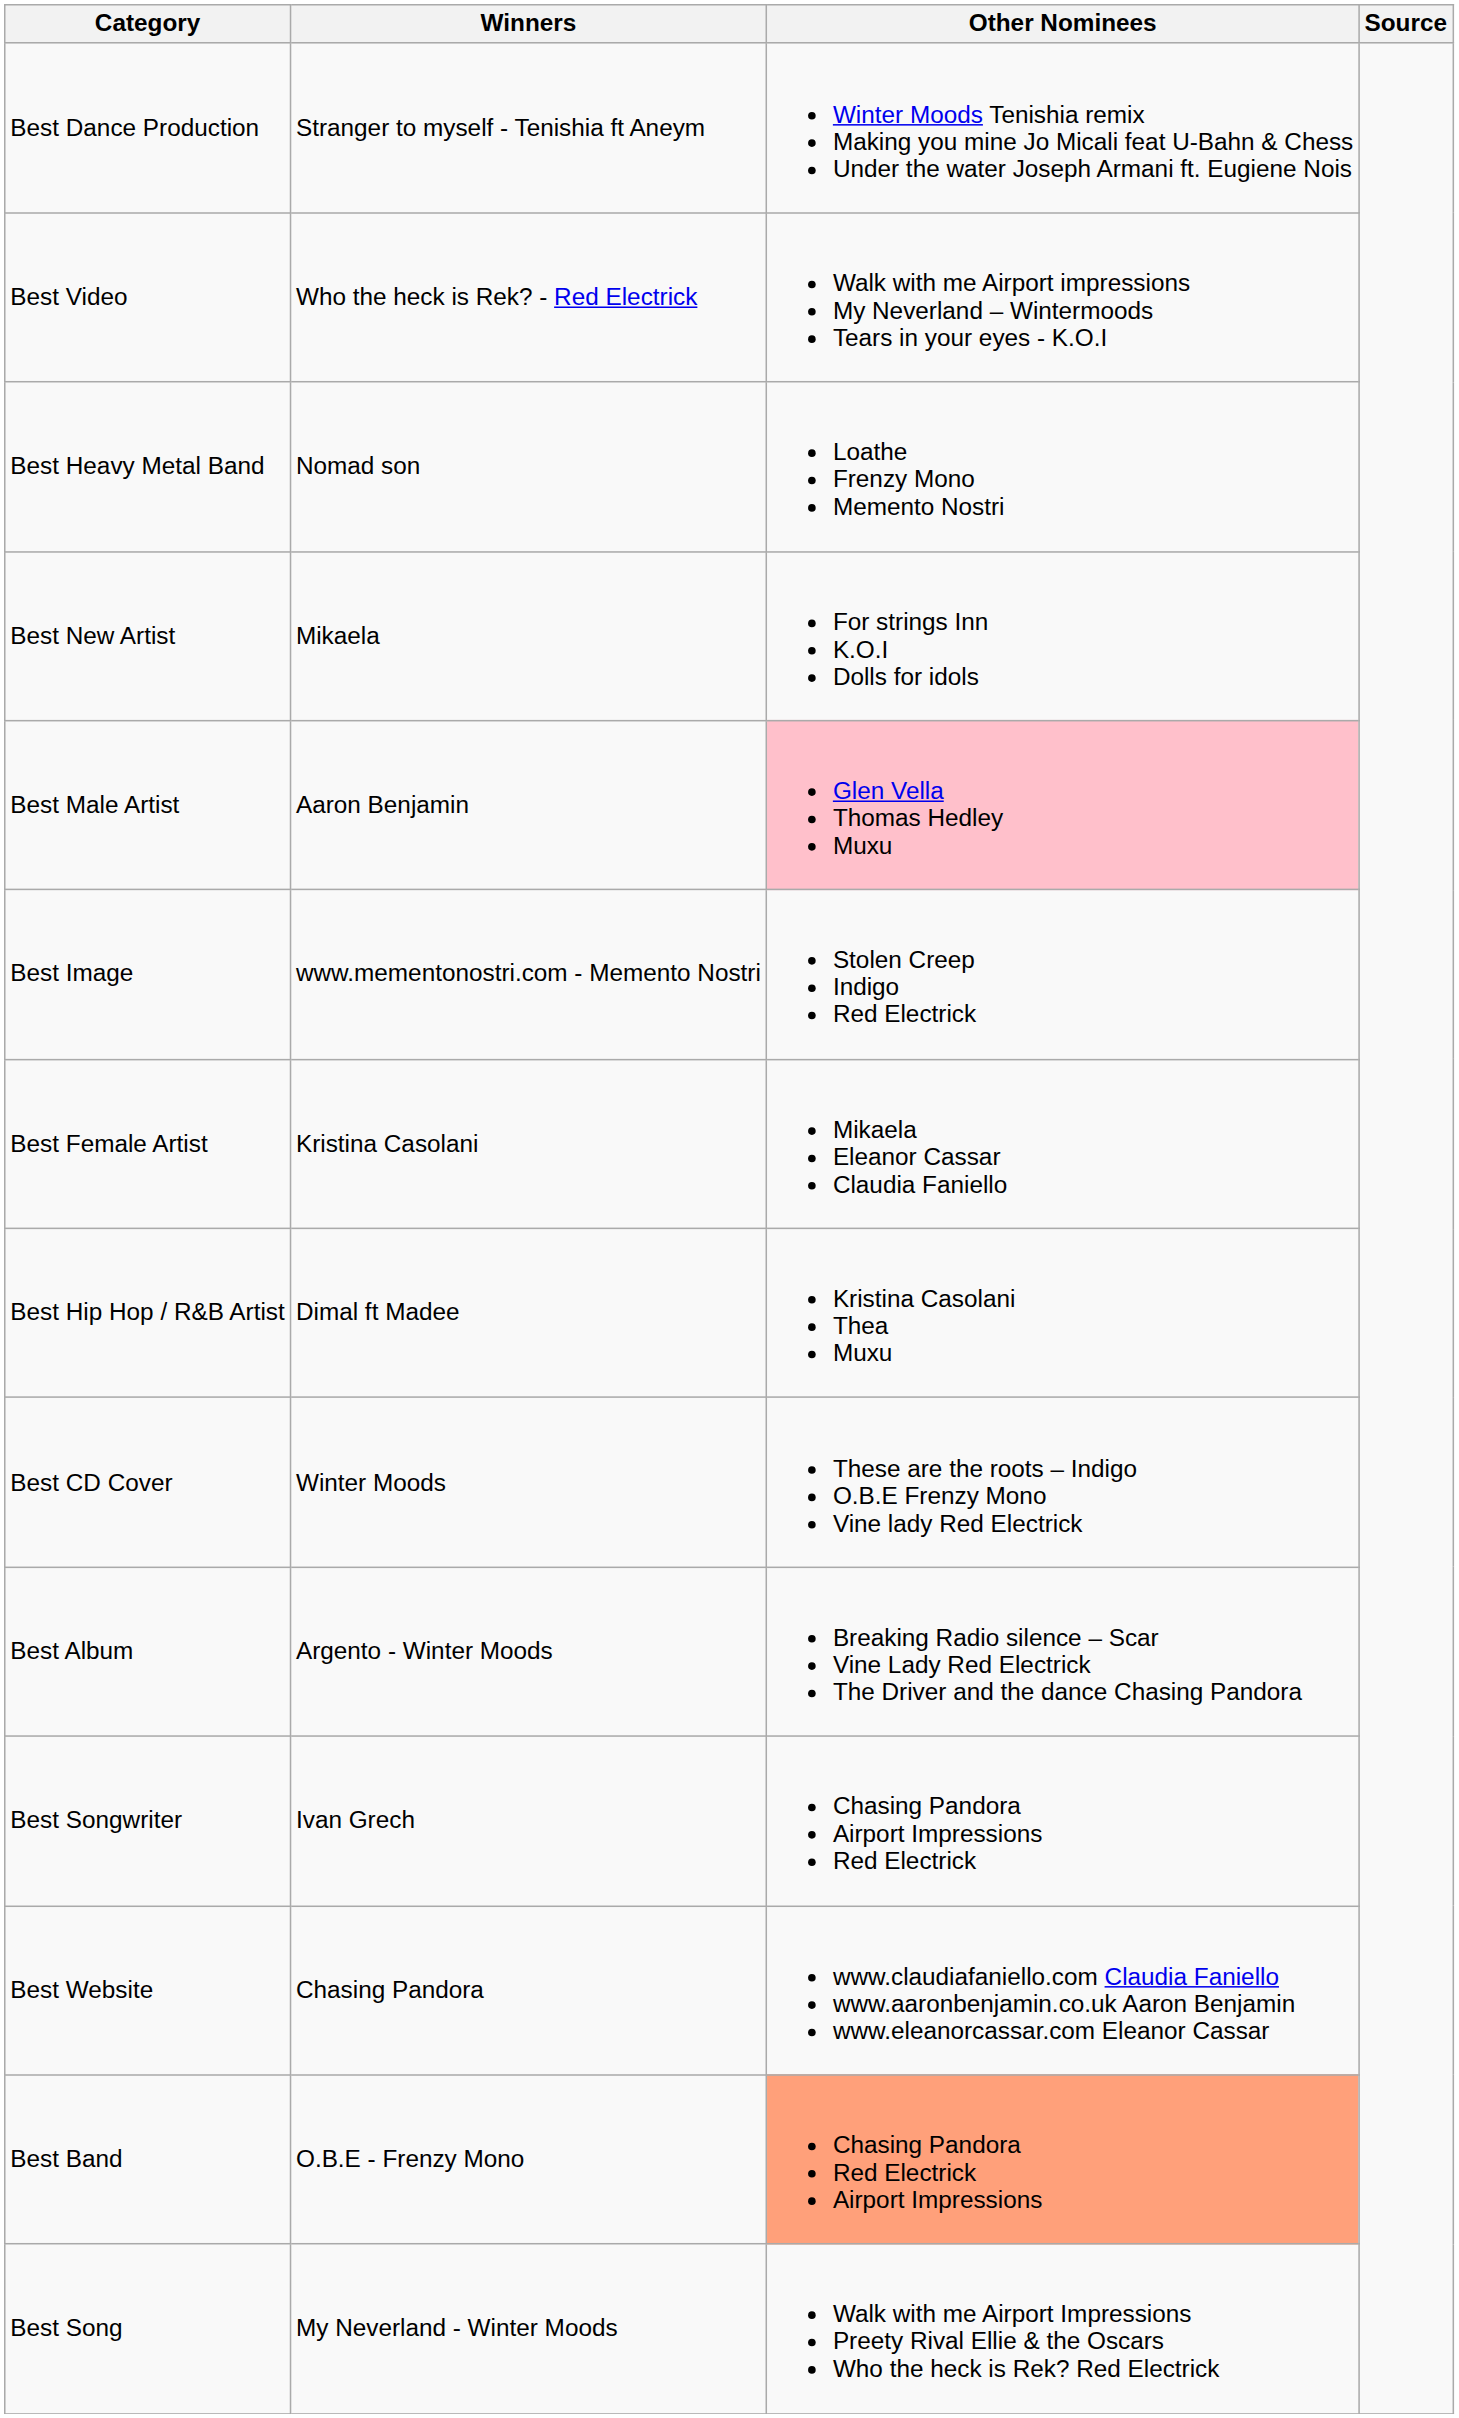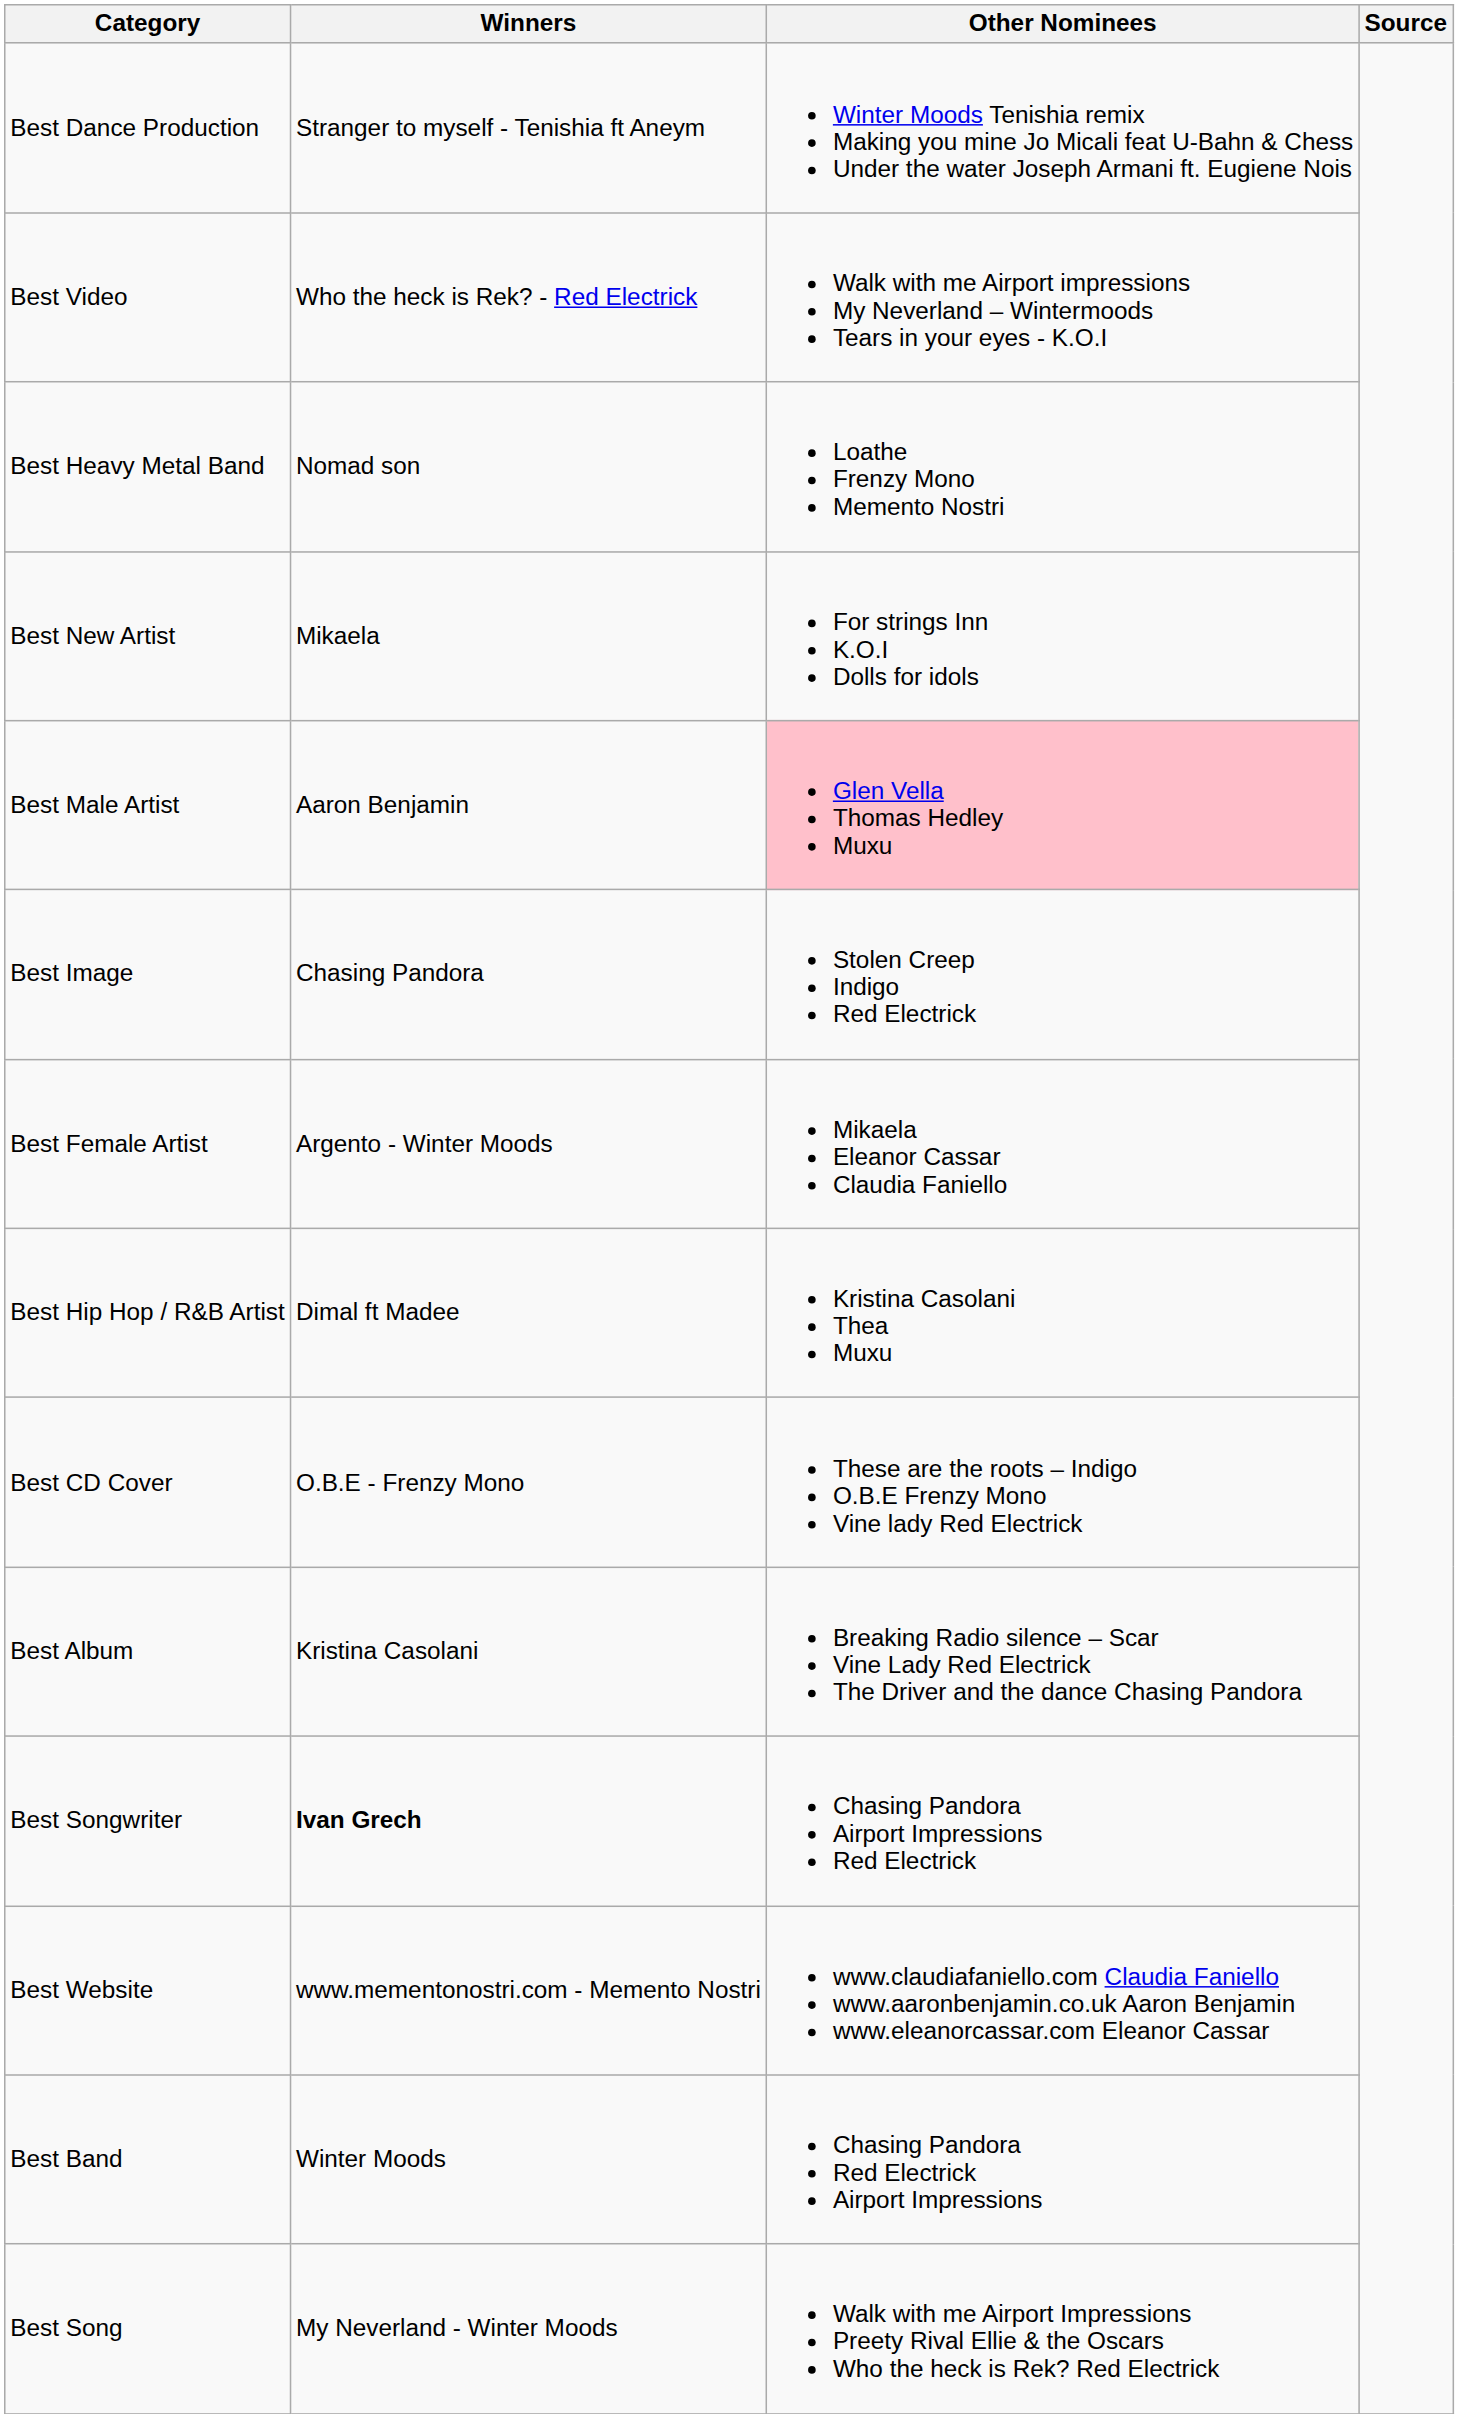Best Image | Winners: www.mementonostri.com - Memento Nostri -> Chasing Pandora
Best Female Artist | Winners: Kristina Casolani -> Argento - Winter Moods
Best CD Cover | Winners: Winter Moods -> O.B.E - Frenzy Mono
Best Album | Winners: Argento - Winter Moods -> Kristina Casolani
Best Songwriter | Winners: normal -> bold
Best Website | Winners: Chasing Pandora -> www.mementonostri.com - Memento Nostri
Best Band | Winners: O.B.E - Frenzy Mono -> Winter Moods
Best Band | Other Nominees: lightsalmon background -> no background
